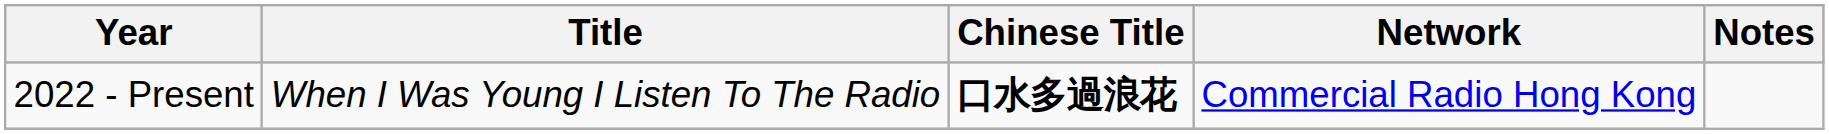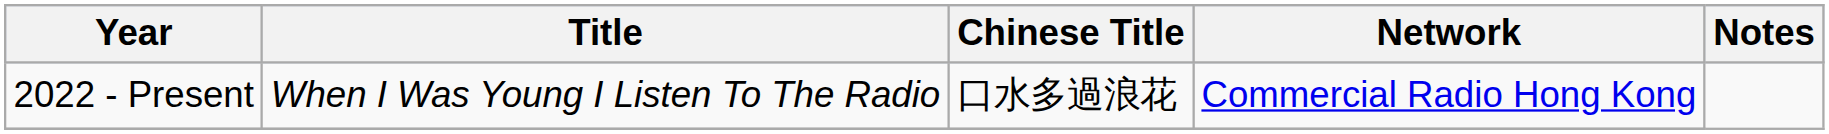2022 - Present | Chinese Title: bold -> normal
